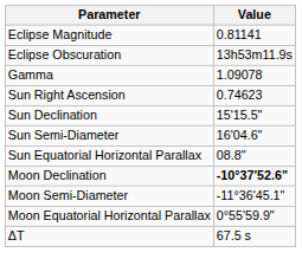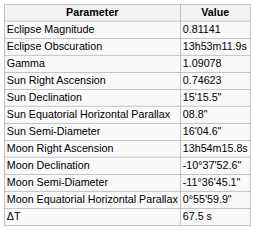rows swapped: Sun Semi-Diameter <-> Sun Equatorial Horizontal Parallax
+ row: Moon Right Ascension | 13h54m15.8s
Moon Declination | Value: bold -> normal
